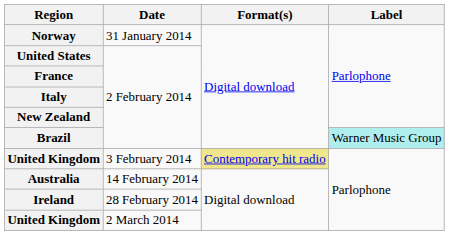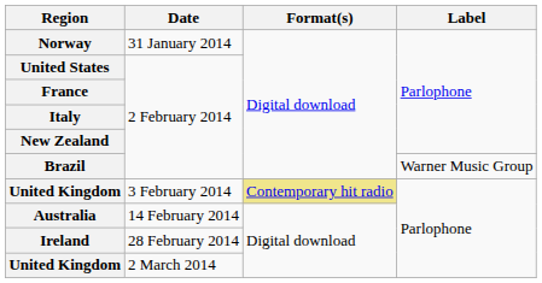Brazil | Label: paleturquoise background -> no background
